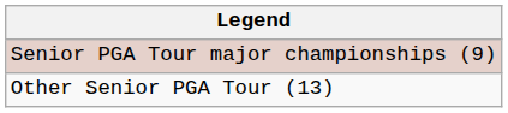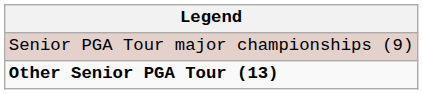row 3 | column 1: normal -> bold
